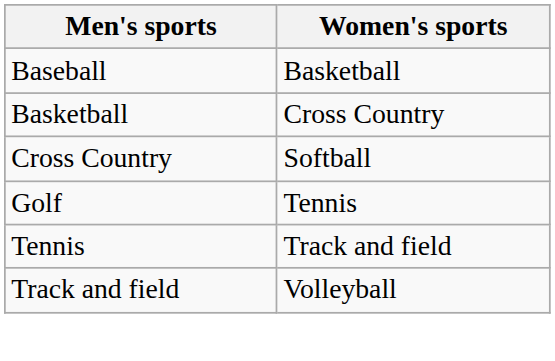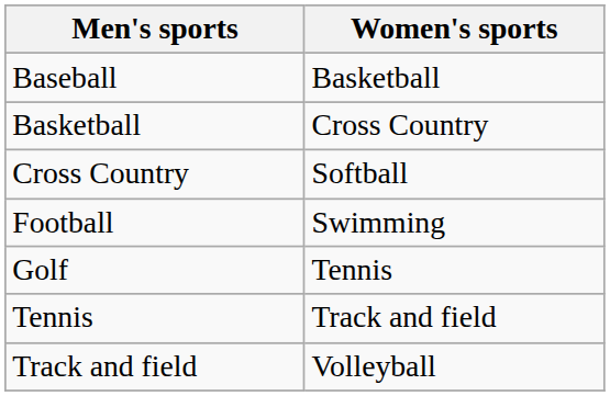+ row: Football | Swimming
